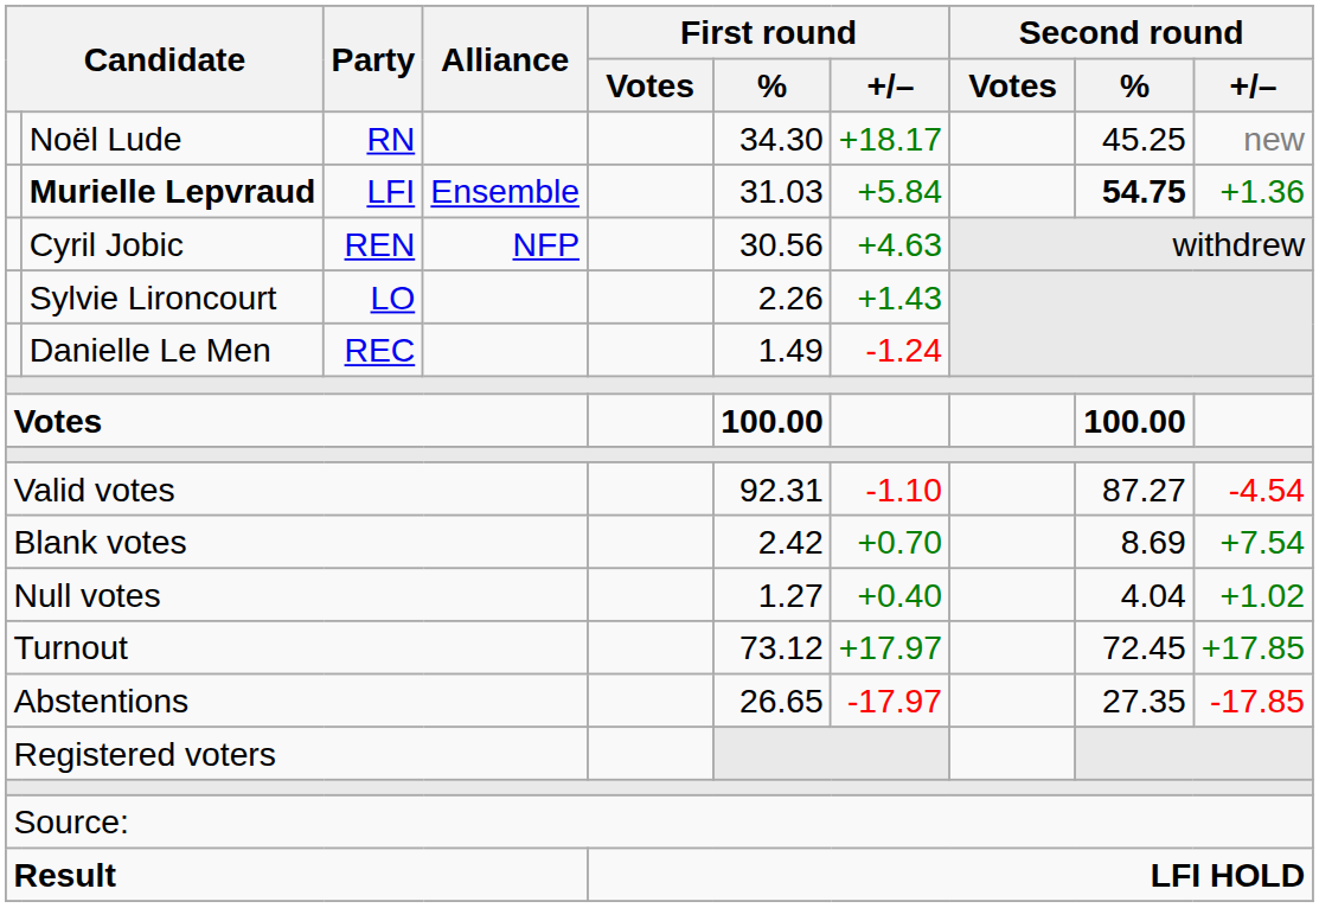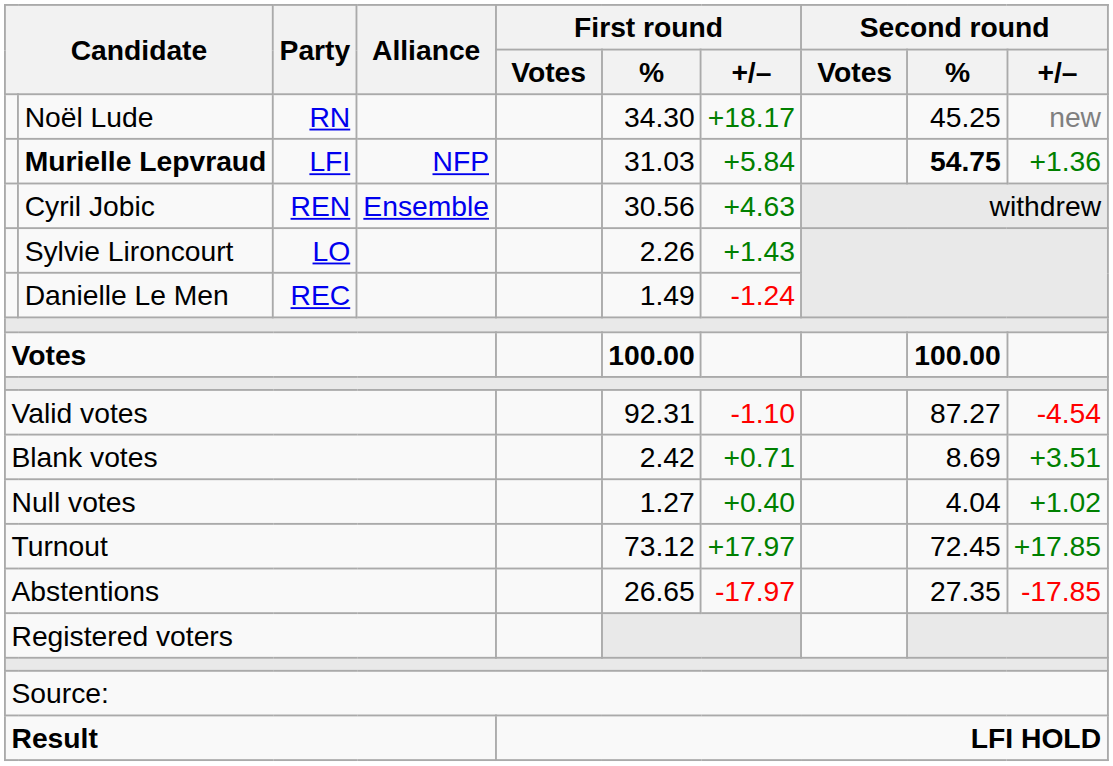Murielle Lepvraud | Alliance: Ensemble -> NFP
Cyril Jobic | Alliance: NFP -> Ensemble
Blank votes | First round / +/–: +0.70 -> +0.71
Blank votes | Second round / +/–: +7.54 -> +3.51
